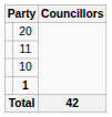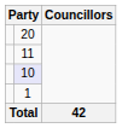10 | column 2: no background -> lavender background
1 | column 2: bold -> normal
